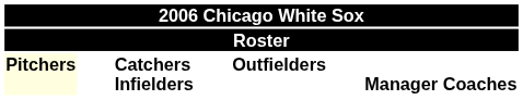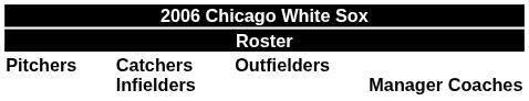Pitchers | column 1: lightyellow background -> no background
